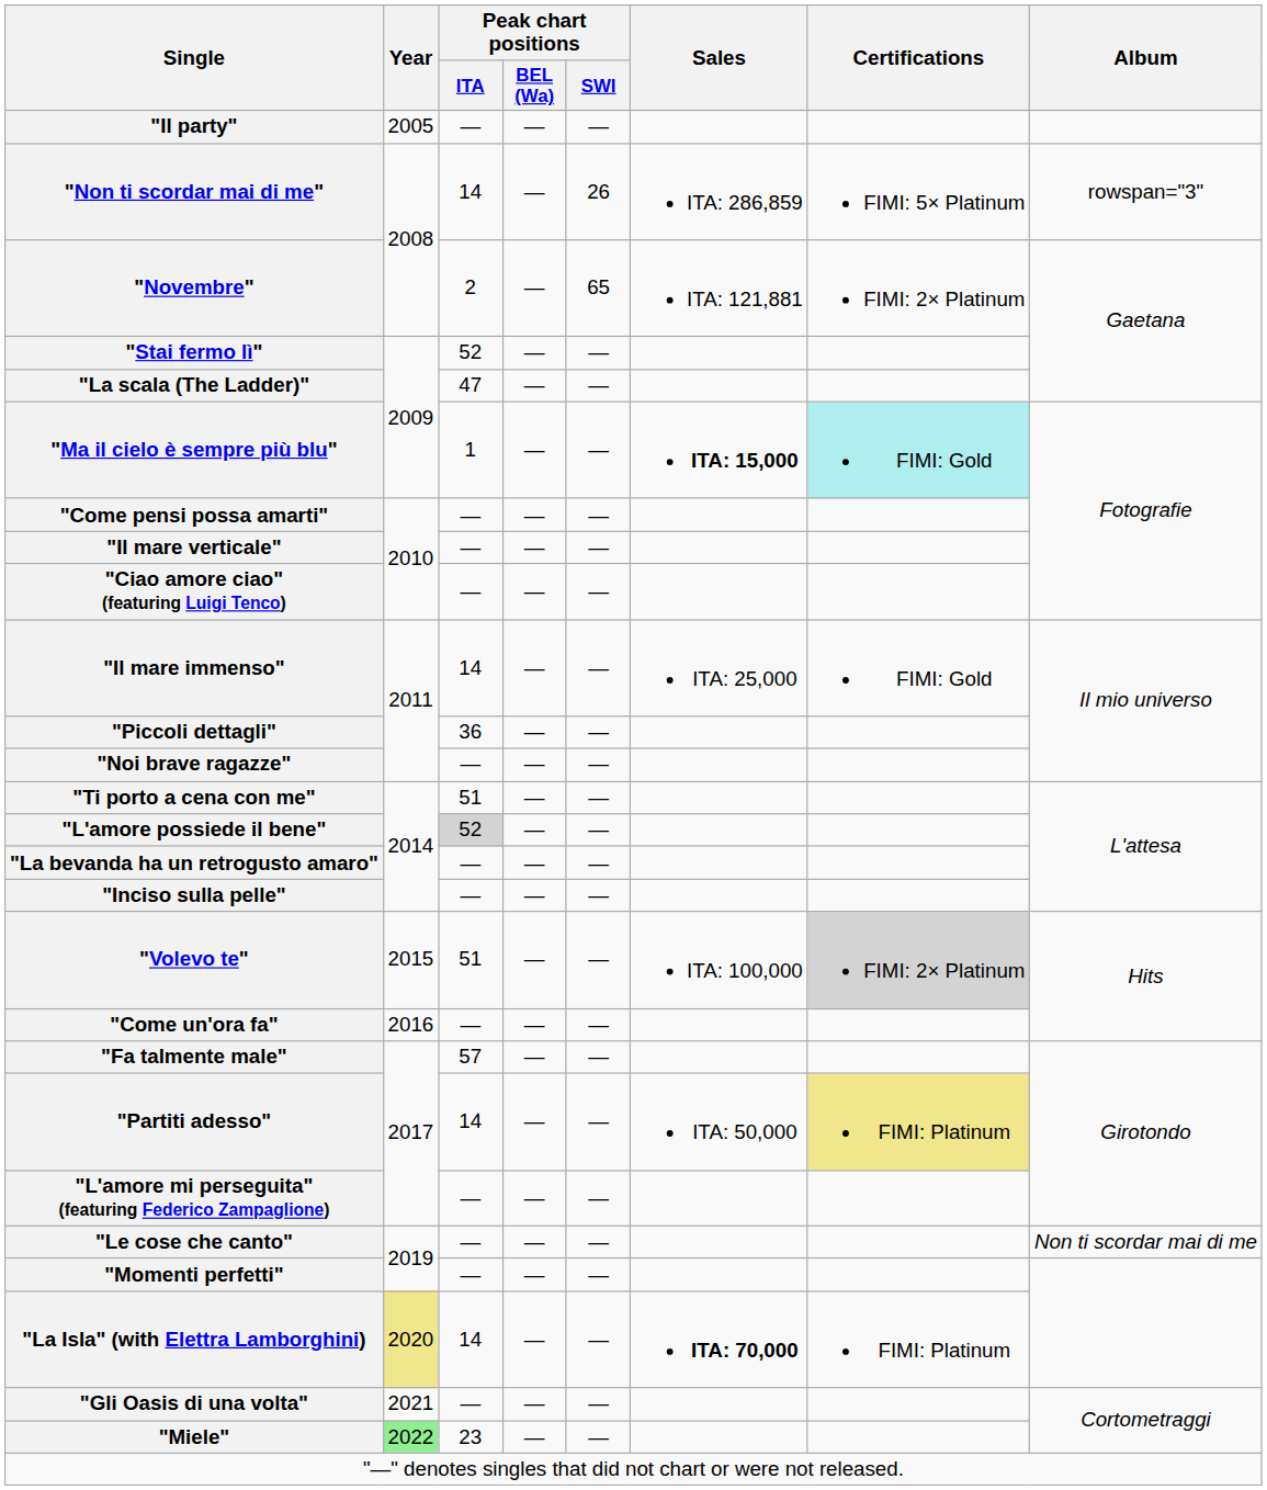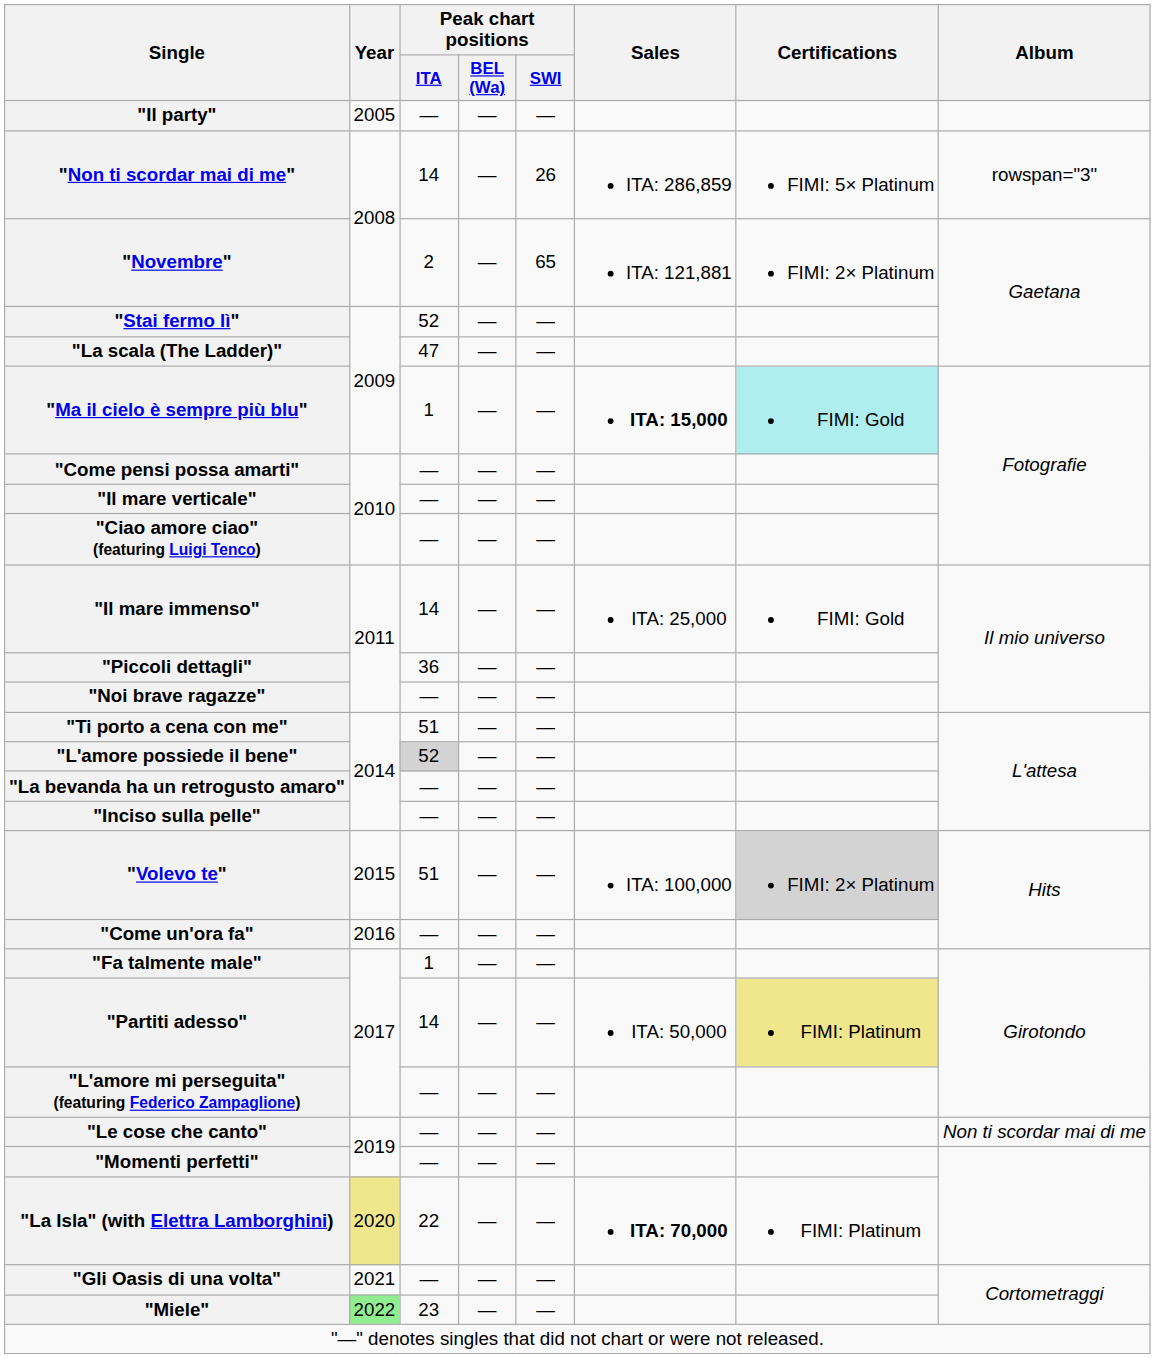"Fa talmente male" | Peak chart positions / ITA: 57 -> 1
"La Isla" (with Elettra Lamborghini) | Peak chart positions / ITA: 14 -> 22
